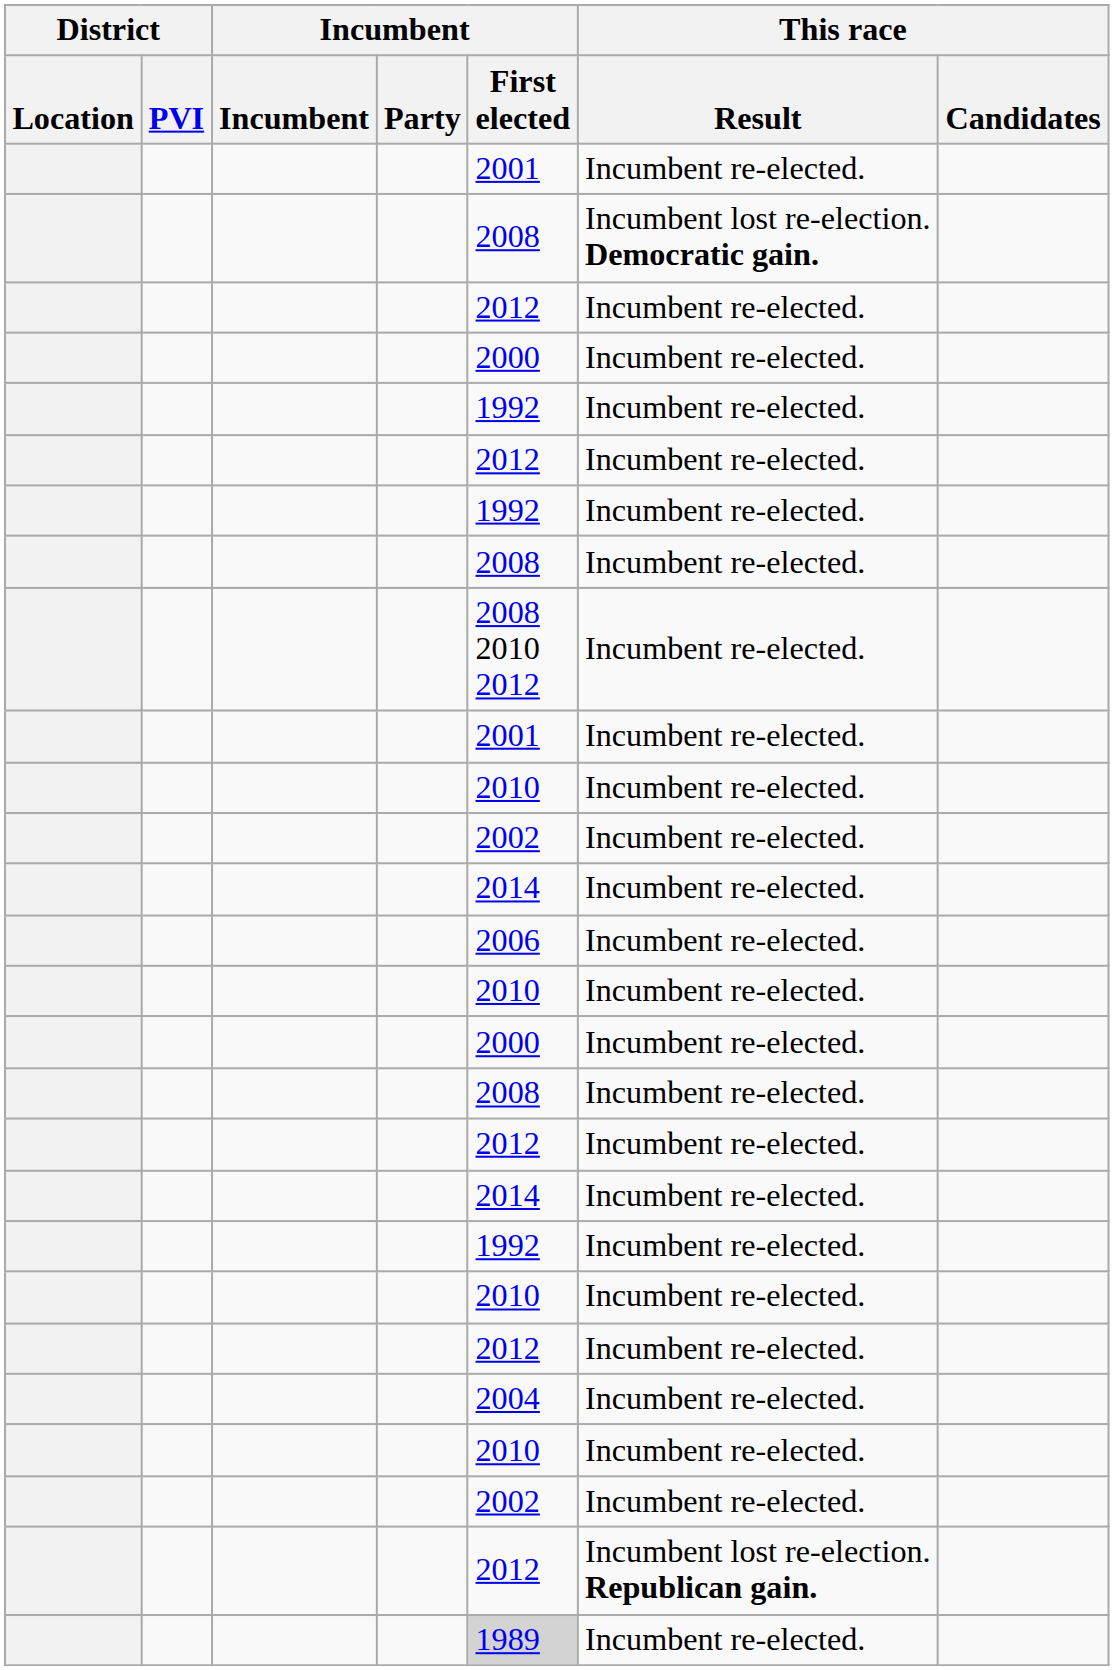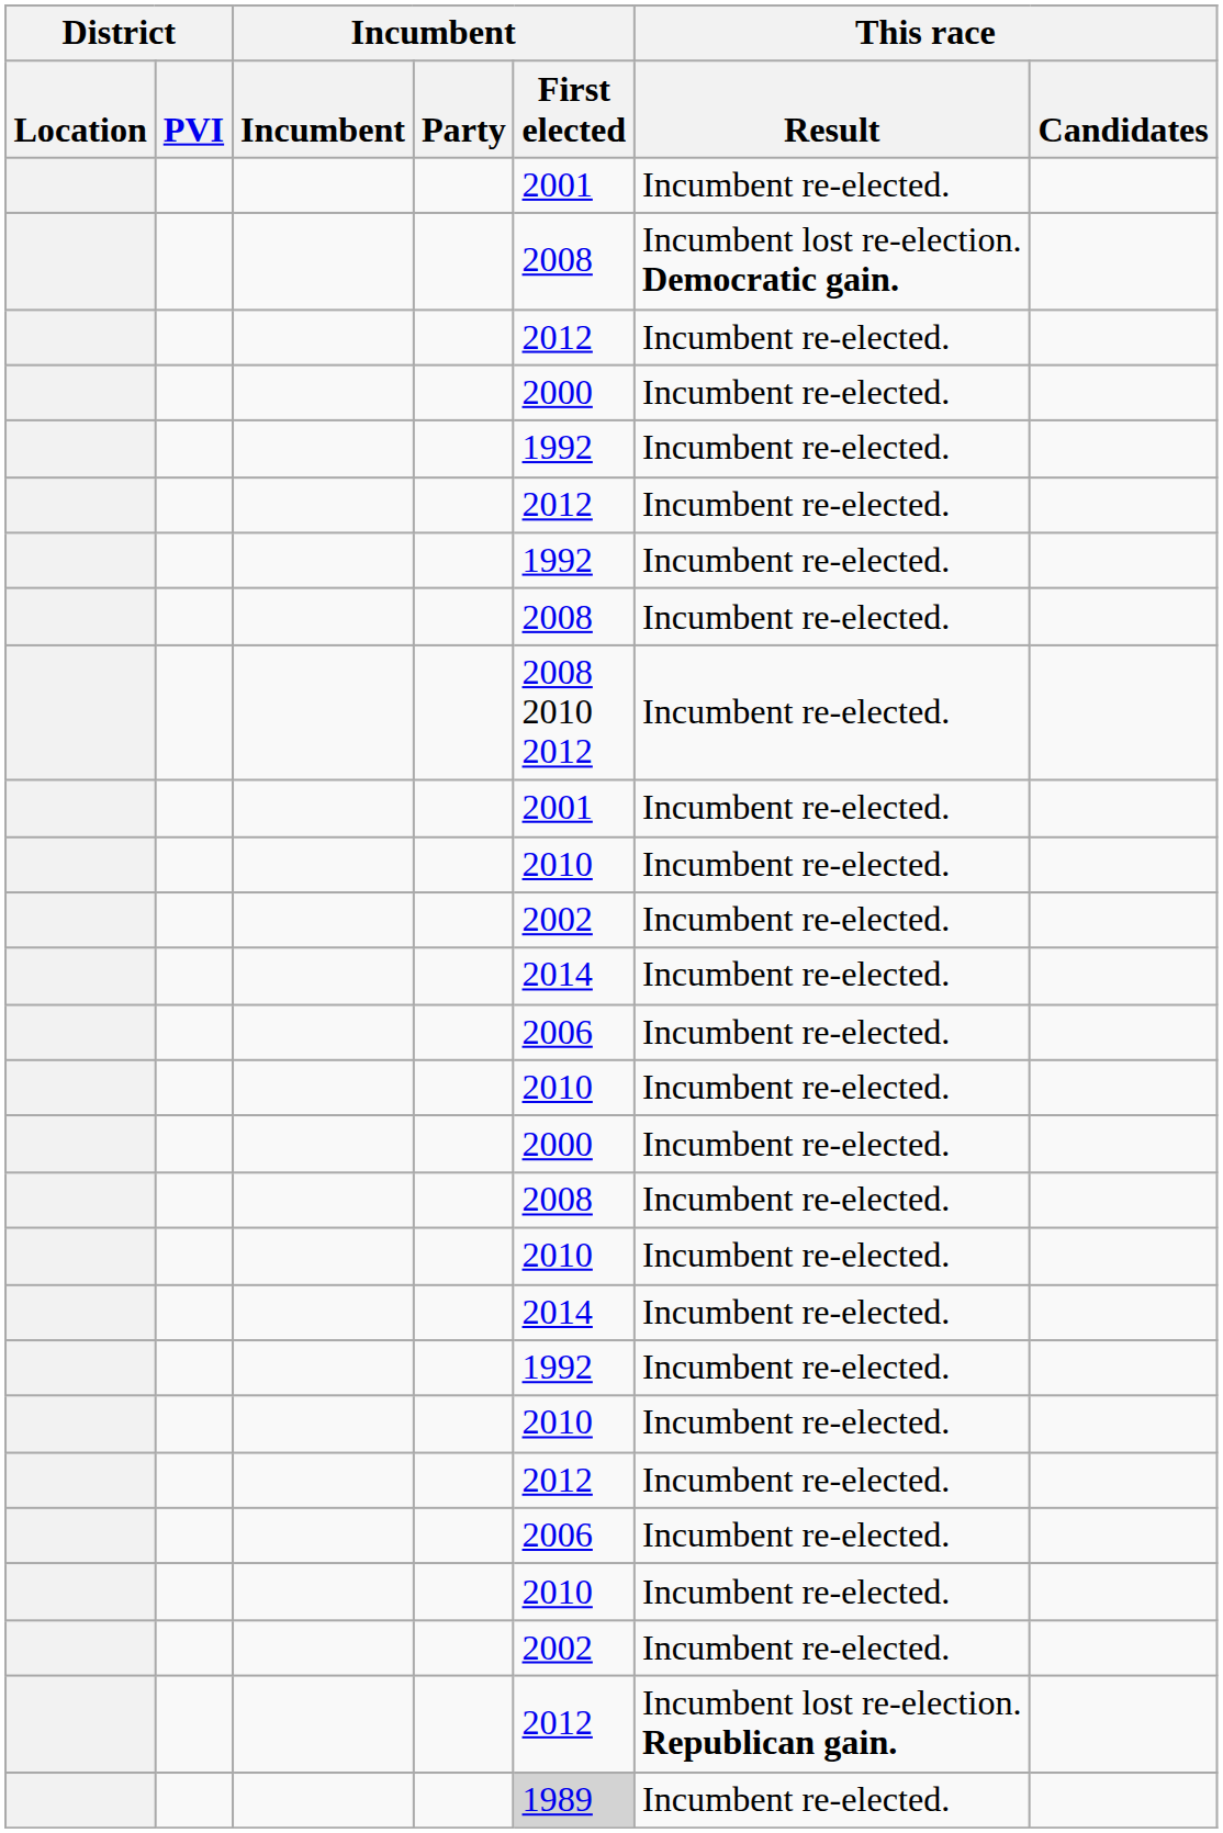row 20 | Incumbent / First elected: 2012 -> 2010
row 25 | Incumbent / First elected: 2004 -> 2006
